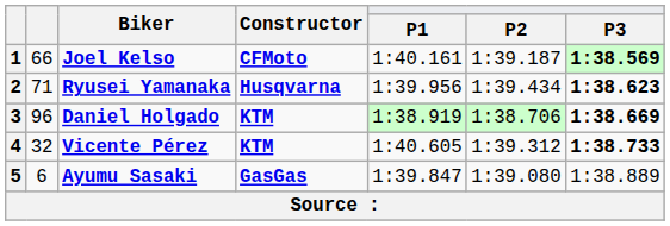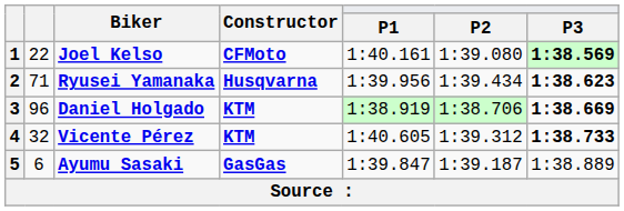1 | column 2: 66 -> 22
1 | P2: 1:39.187 -> 1:39.080
5 | P2: 1:39.080 -> 1:39.187
